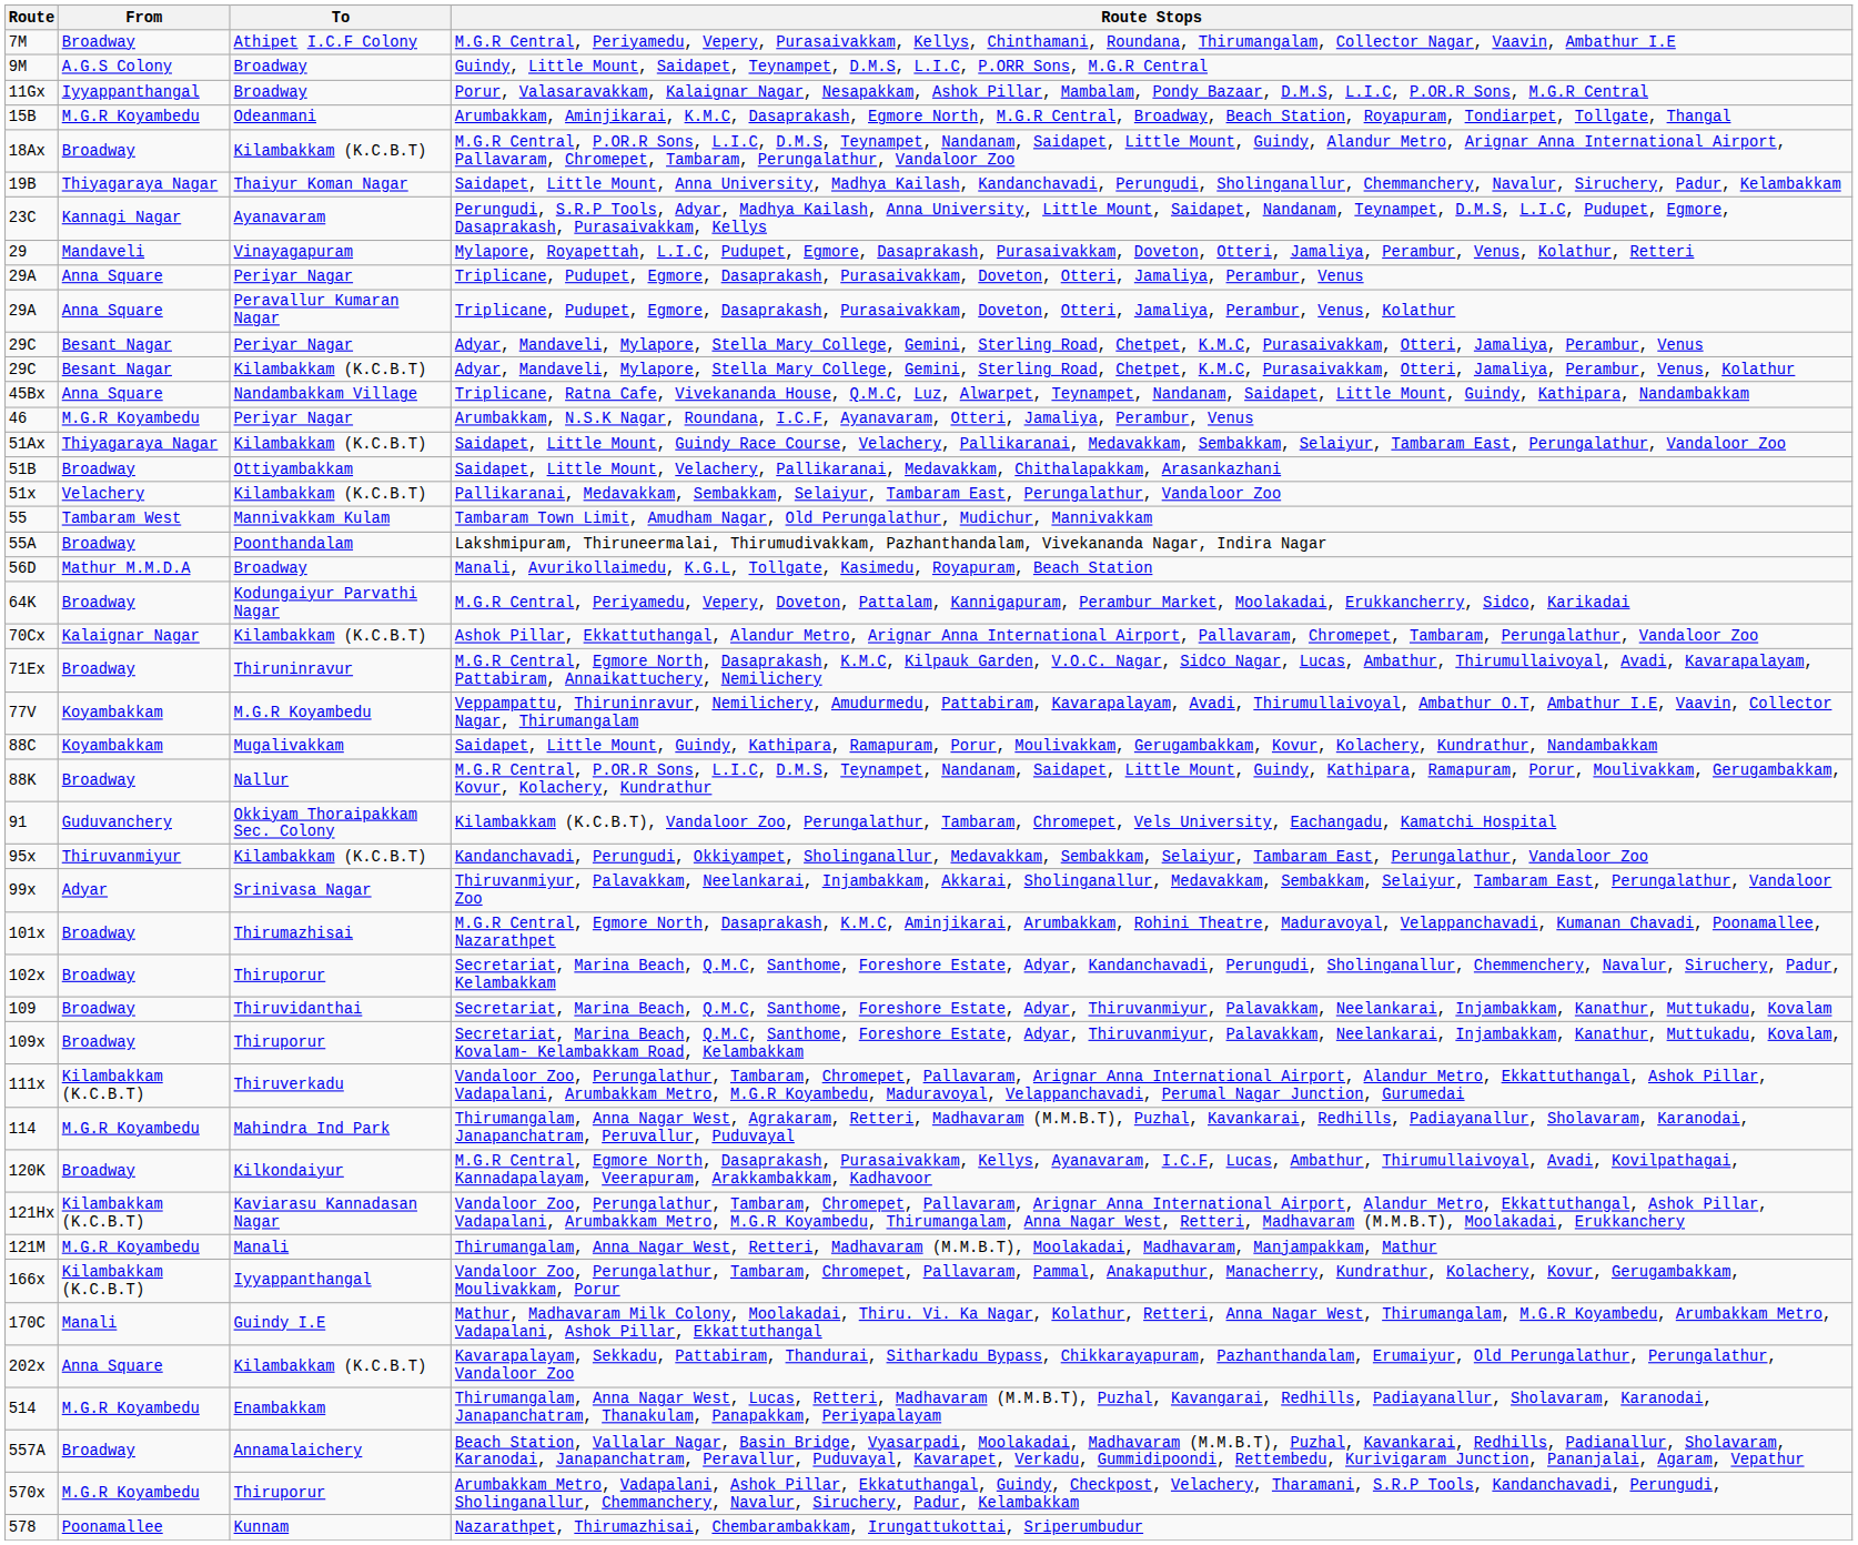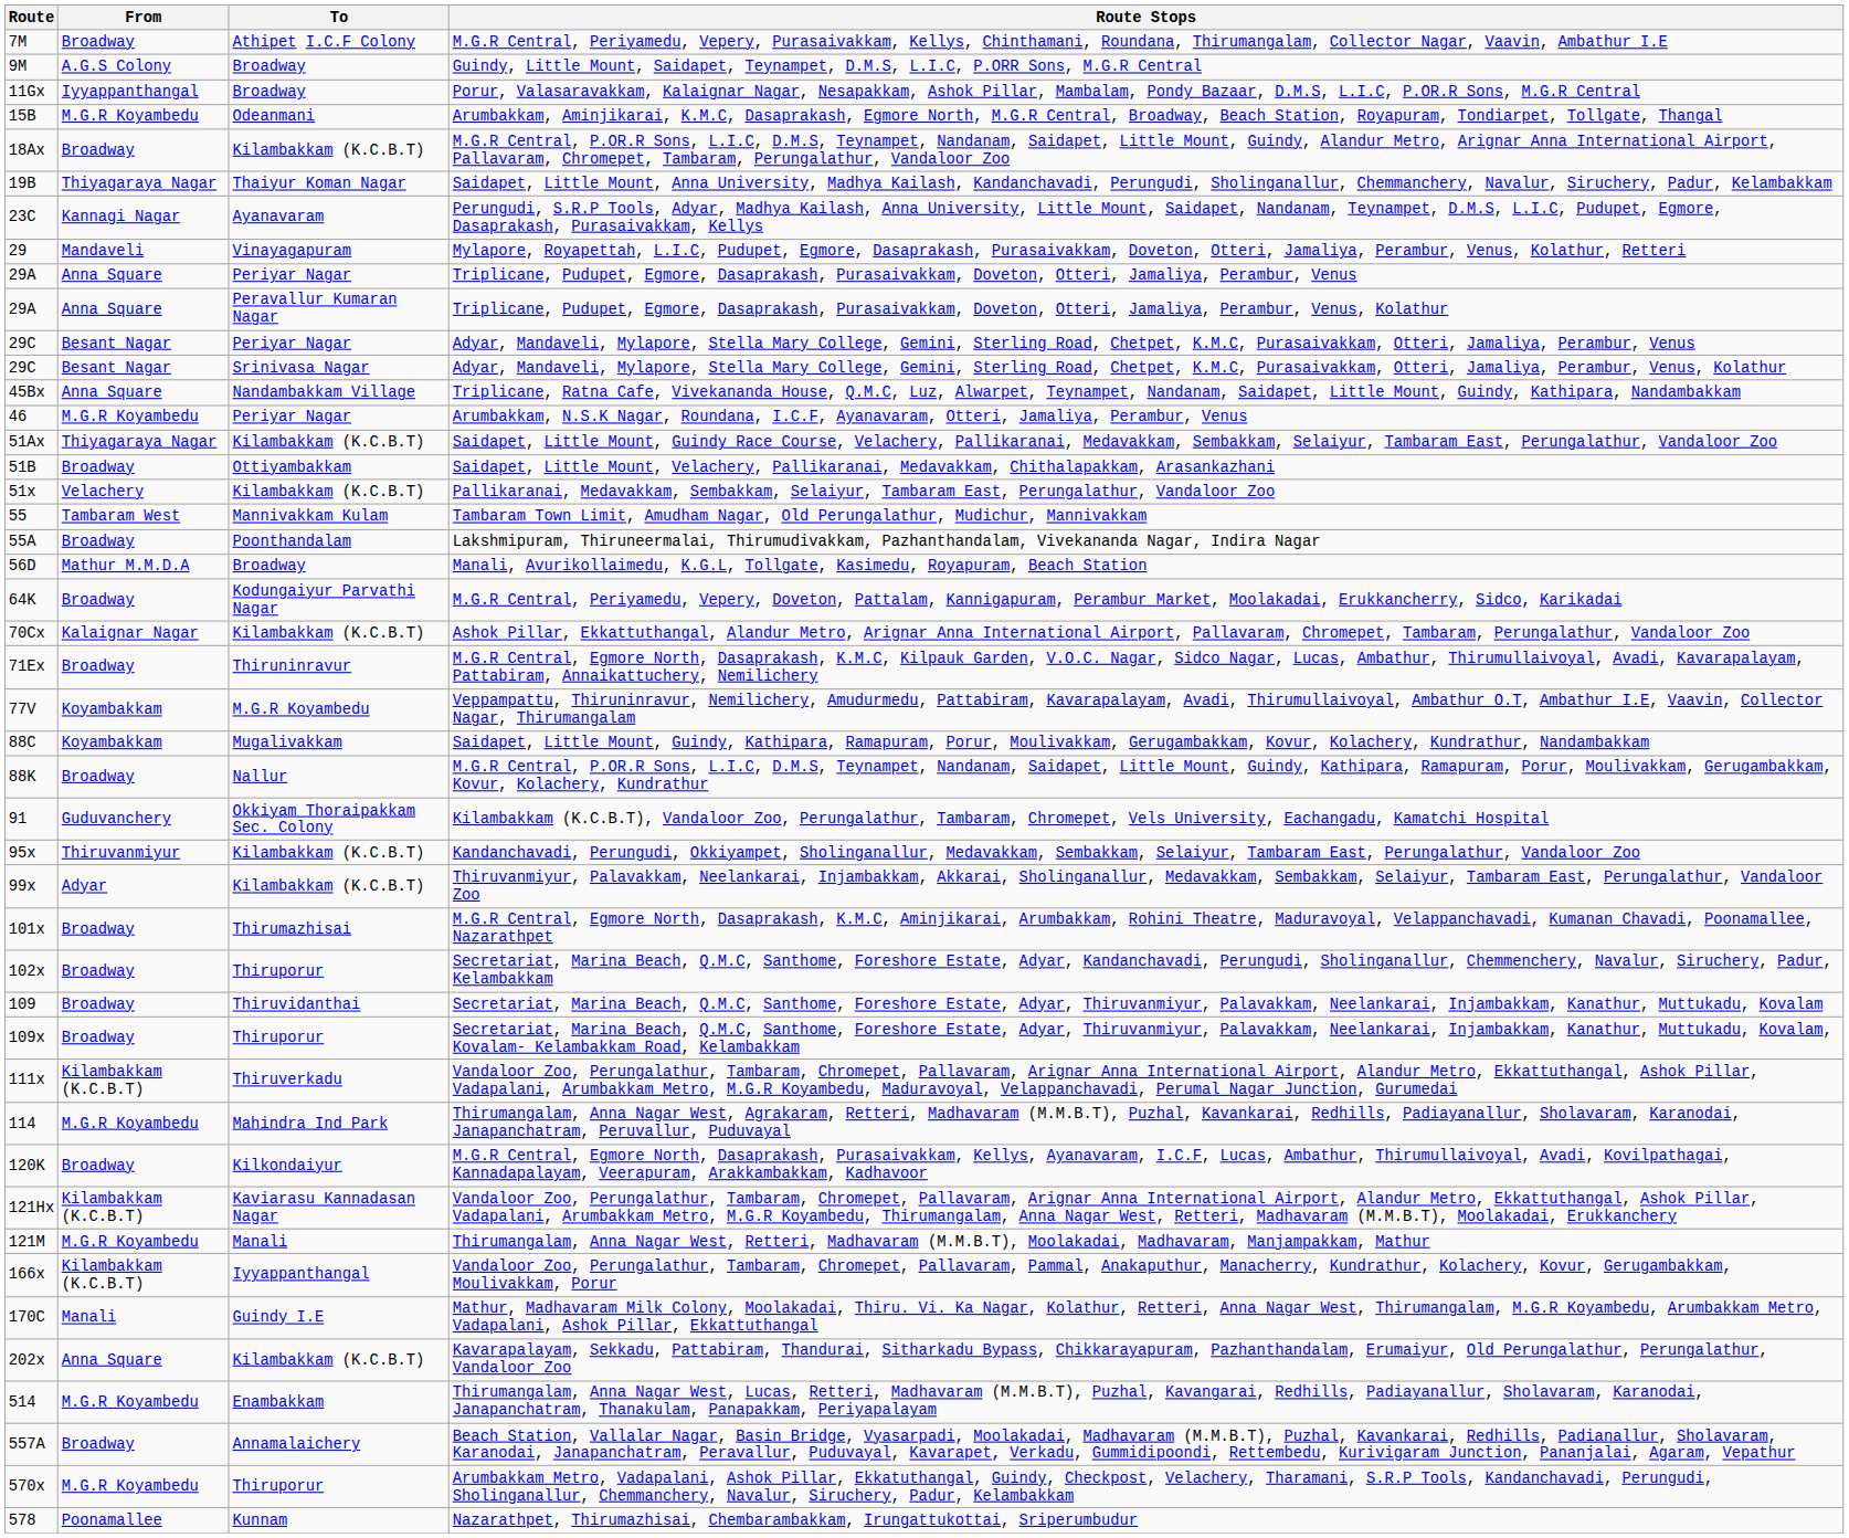row 13 | To: Kilambakkam (K.C.B.T) -> Srinivasa Nagar
row 30 | To: Srinivasa Nagar -> Kilambakkam (K.C.B.T)
